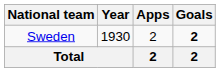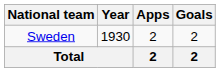Sweden | Goals: bold -> normal
